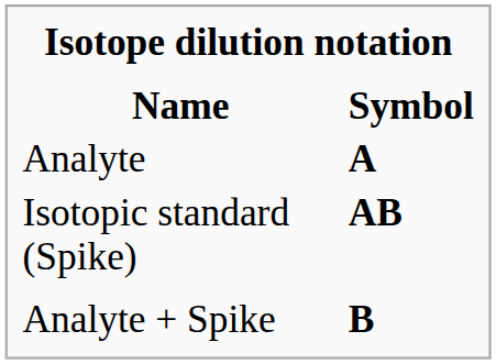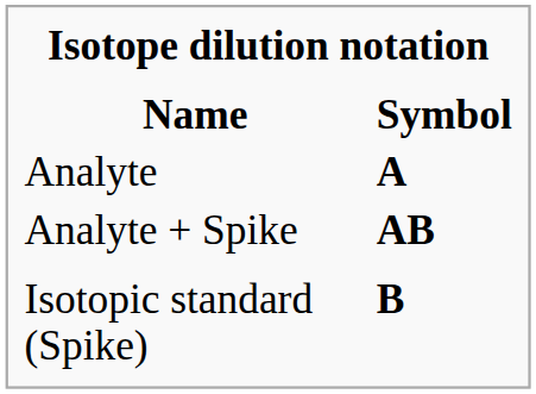row 4 | column 1: Isotopic standard (Spike) -> Analyte + Spike
row 5 | column 1: Analyte + Spike -> Isotopic standard (Spike)
